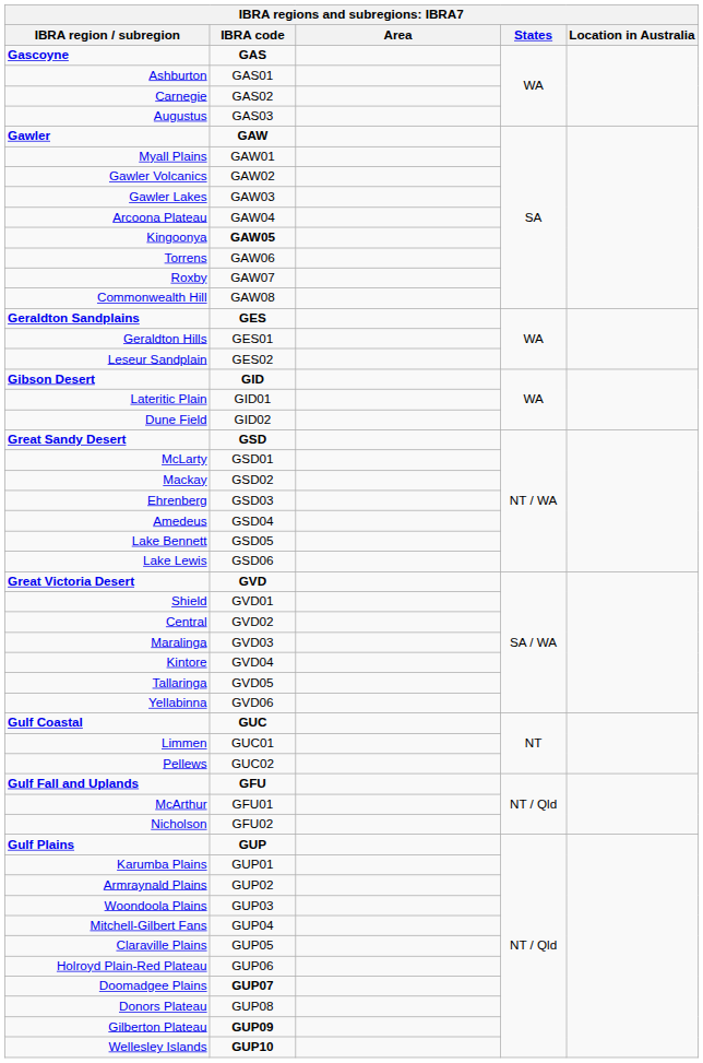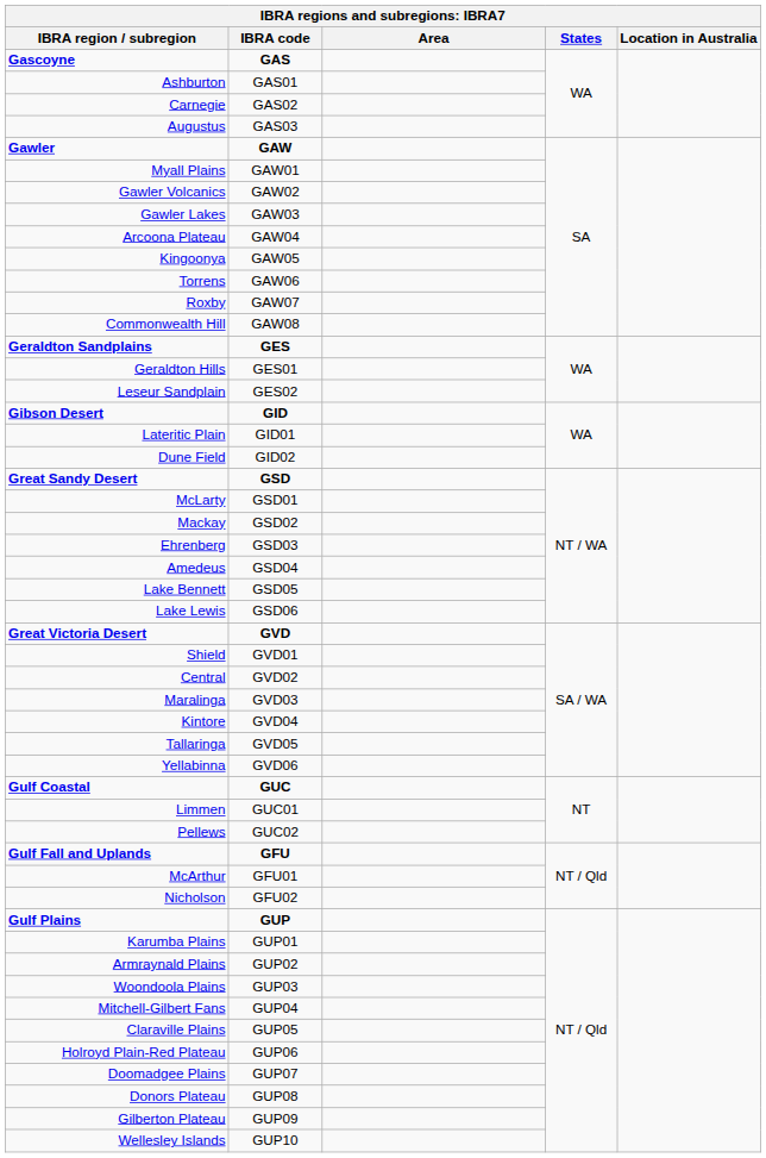Kingoonya | IBRA code: bold -> normal
Doomadgee Plains | IBRA code: bold -> normal
Gilberton Plateau | IBRA code: bold -> normal
Wellesley Islands | IBRA code: bold -> normal
